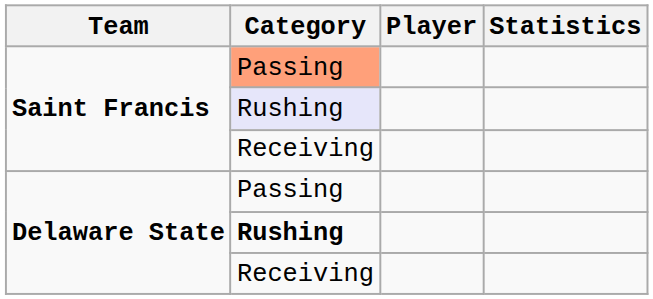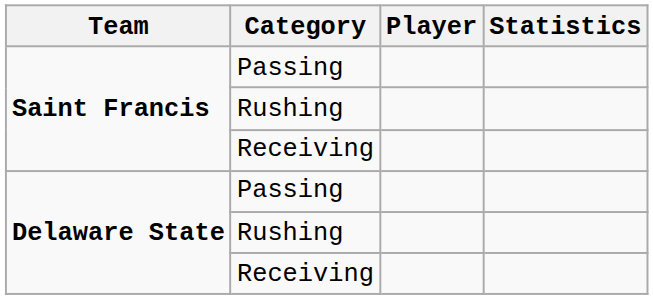Saint Francis / Passing | Category: lightsalmon background -> no background
Saint Francis / Rushing | Category: lavender background -> no background
Delaware State / Rushing | Category: bold -> normal
